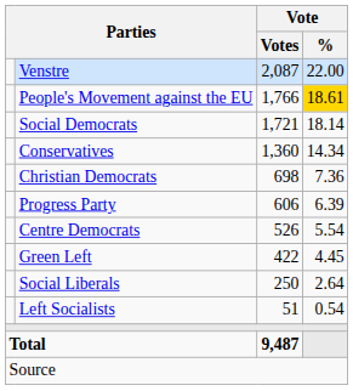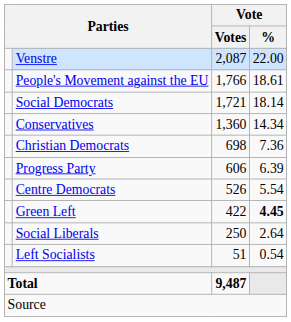People's Movement against the EU | Vote / %: gold background -> no background
Green Left | Vote / %: normal -> bold
